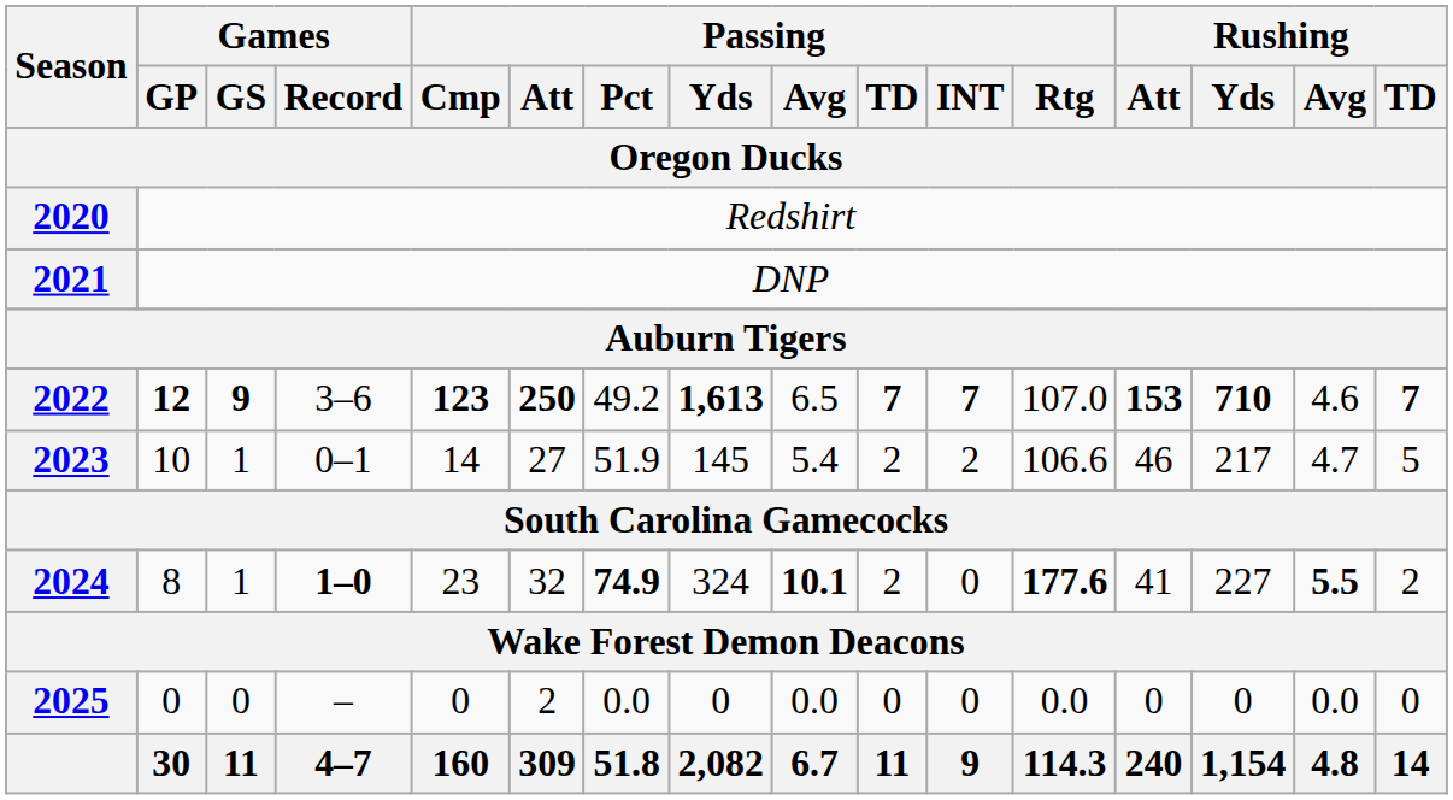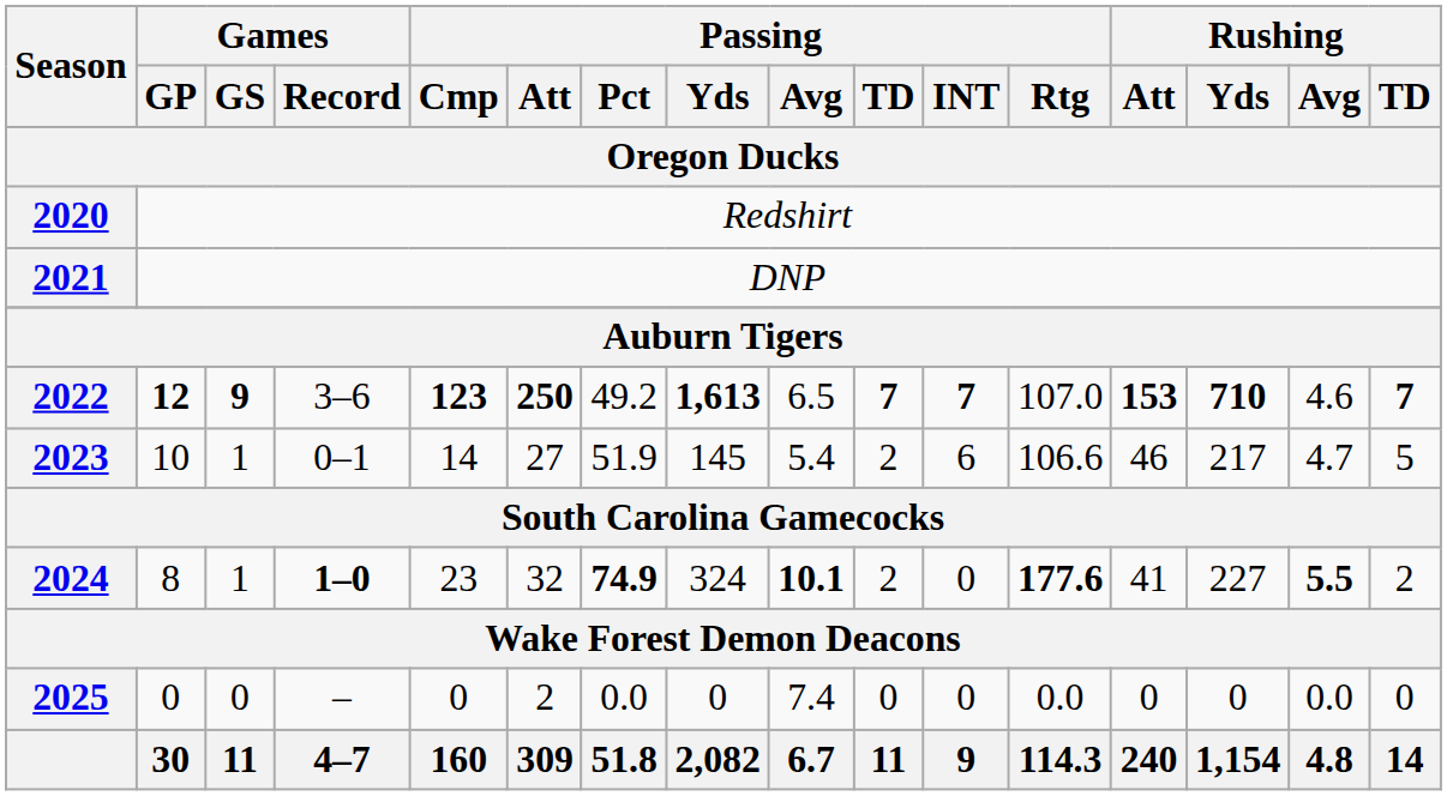2023 | Passing / INT / Oregon Ducks: 2 -> 6
2025 | Passing / Avg / Oregon Ducks: 0.0 -> 7.4
